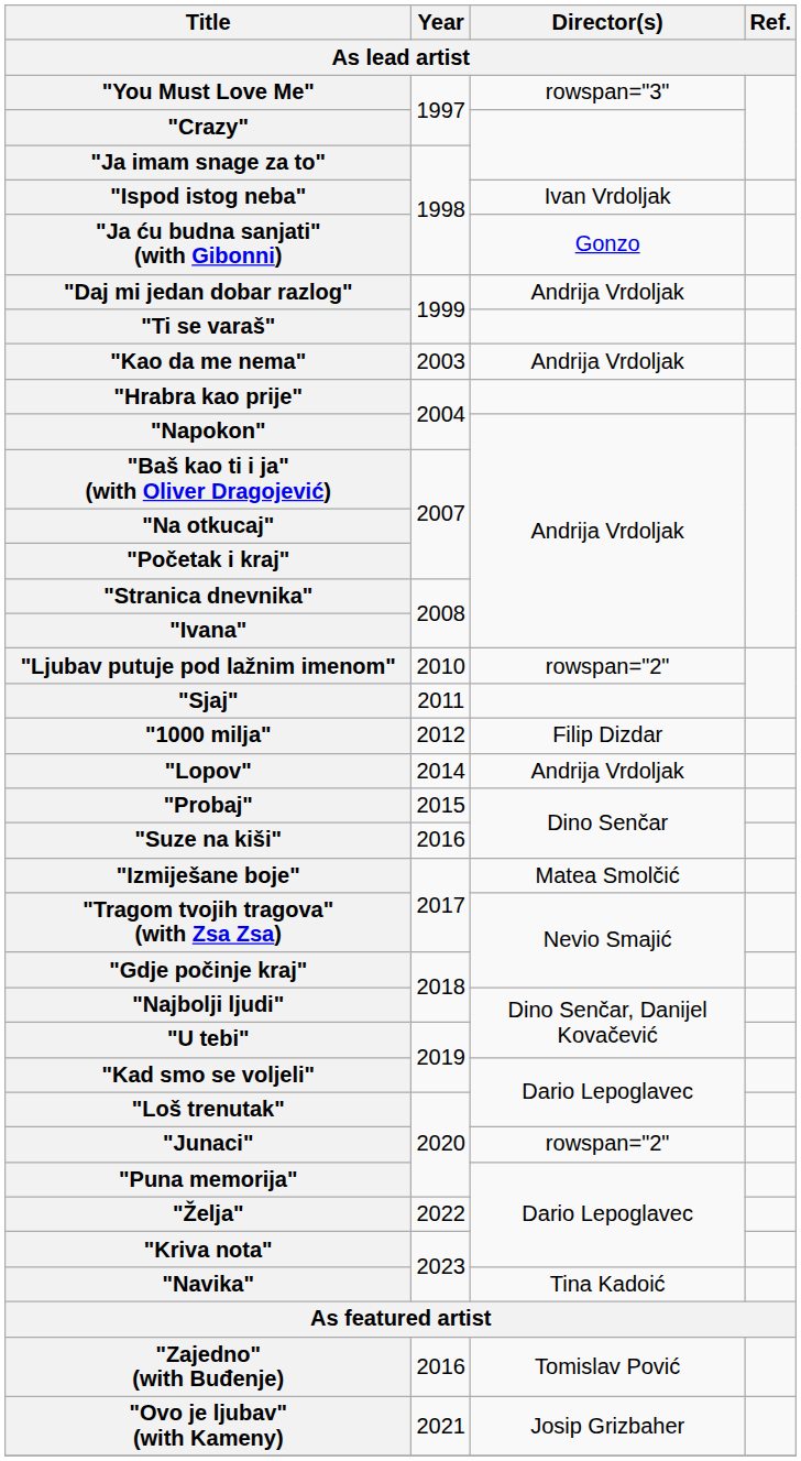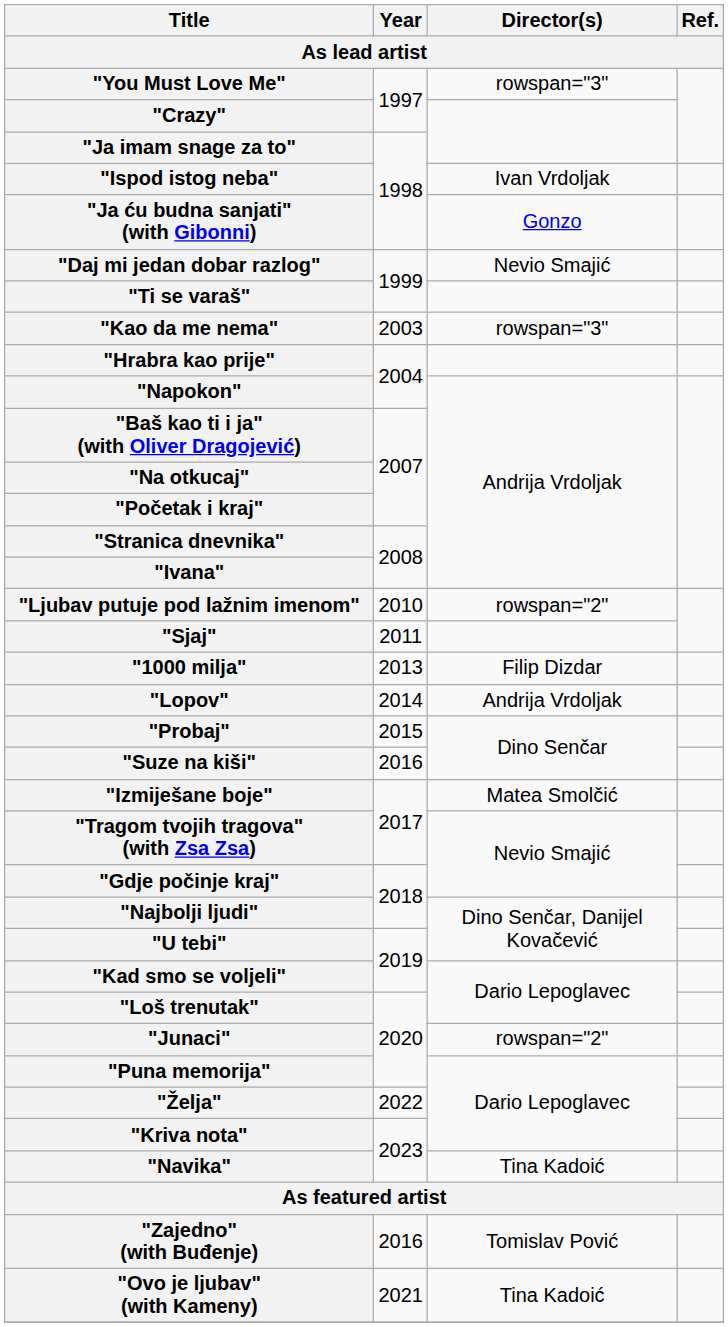"Daj mi jedan dobar razlog" | Director(s): Andrija Vrdoljak -> Nevio Smajić
"Kao da me nema" | Director(s): Andrija Vrdoljak -> rowspan="3"
"1000 milja" | Year: 2012 -> 2013
"Ovo je ljubav" (with Kameny) | Director(s): Josip Grizbaher -> Tina Kadoić
